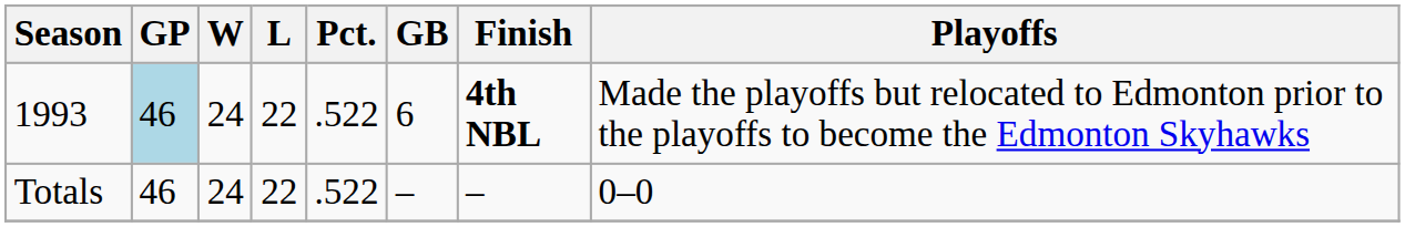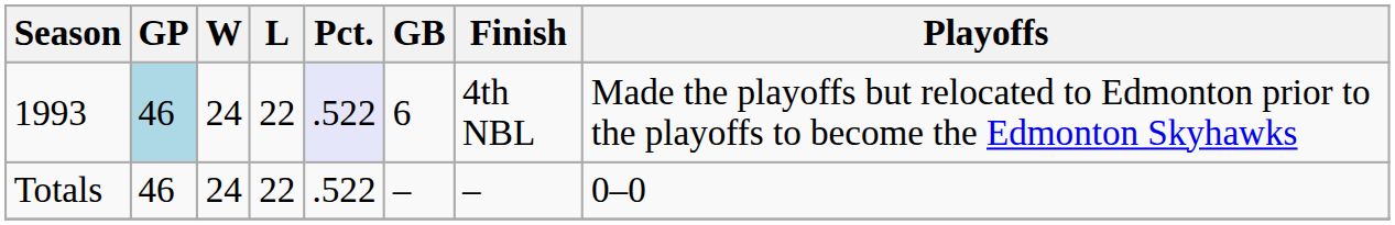1993 | Pct.: no background -> lavender background
1993 | Finish: bold -> normal
